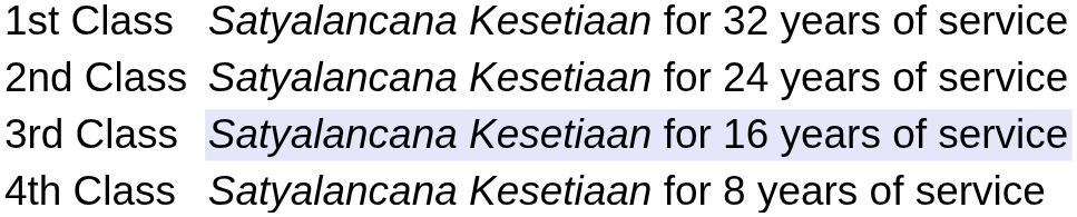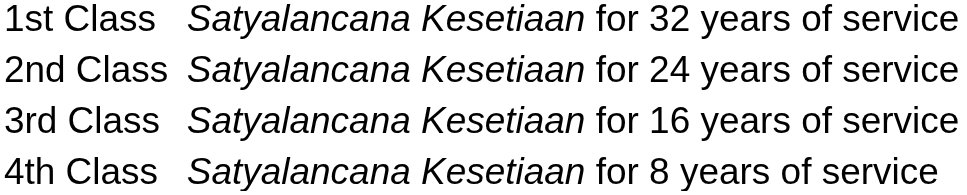3rd Class | column 2: lavender background -> no background
